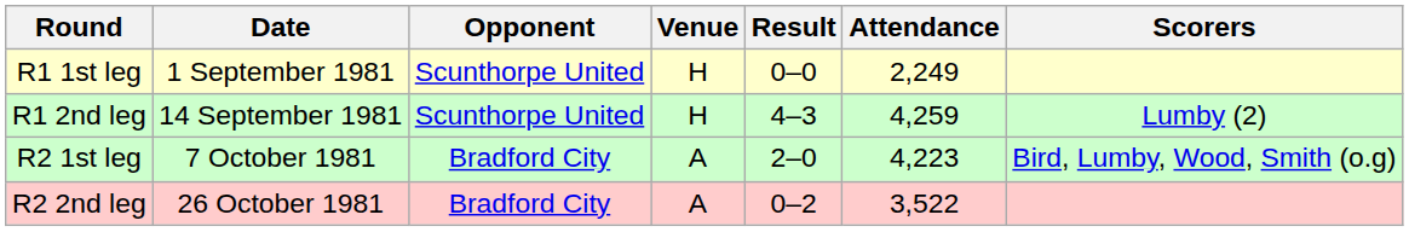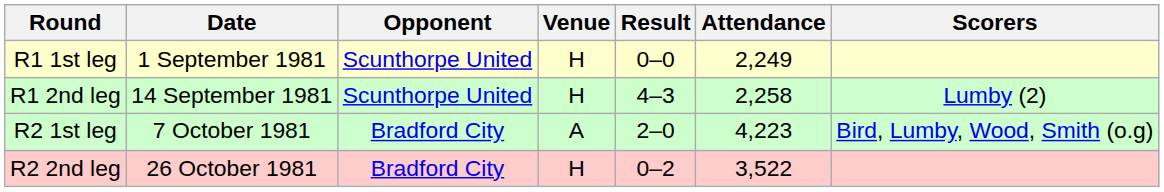R1 2nd leg | Attendance: 4,259 -> 2,258
R2 2nd leg | Venue: A -> H
